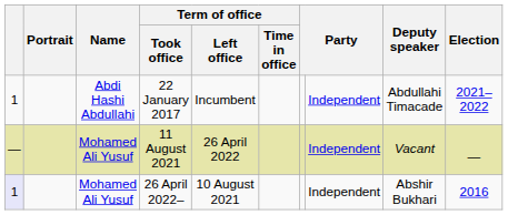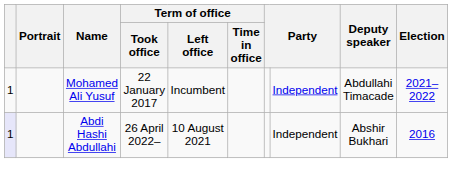22 January 2017 | Name: Abdi Hashi Abdullahi -> Mohamed Ali Yusuf
- row: — | Mohamed Ali Yusuf | 11 August 2021 | 26 April 2022 | Independent | Vacant | —
26 April 2022– | Name: Mohamed Ali Yusuf -> Abdi Hashi Abdullahi
